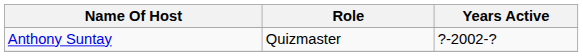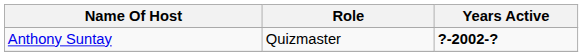Anthony Suntay | Years Active: normal -> bold
